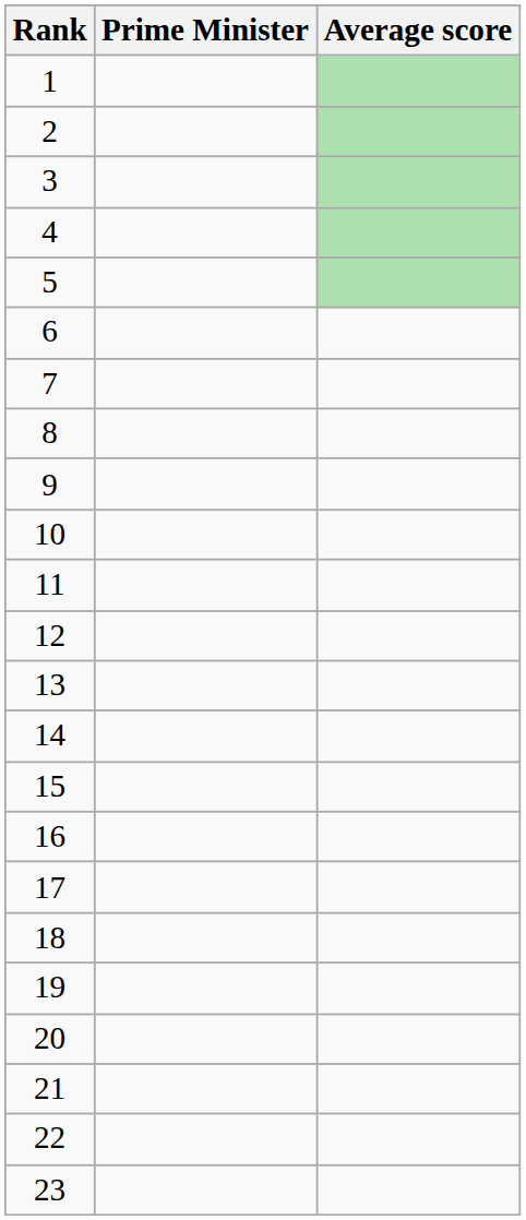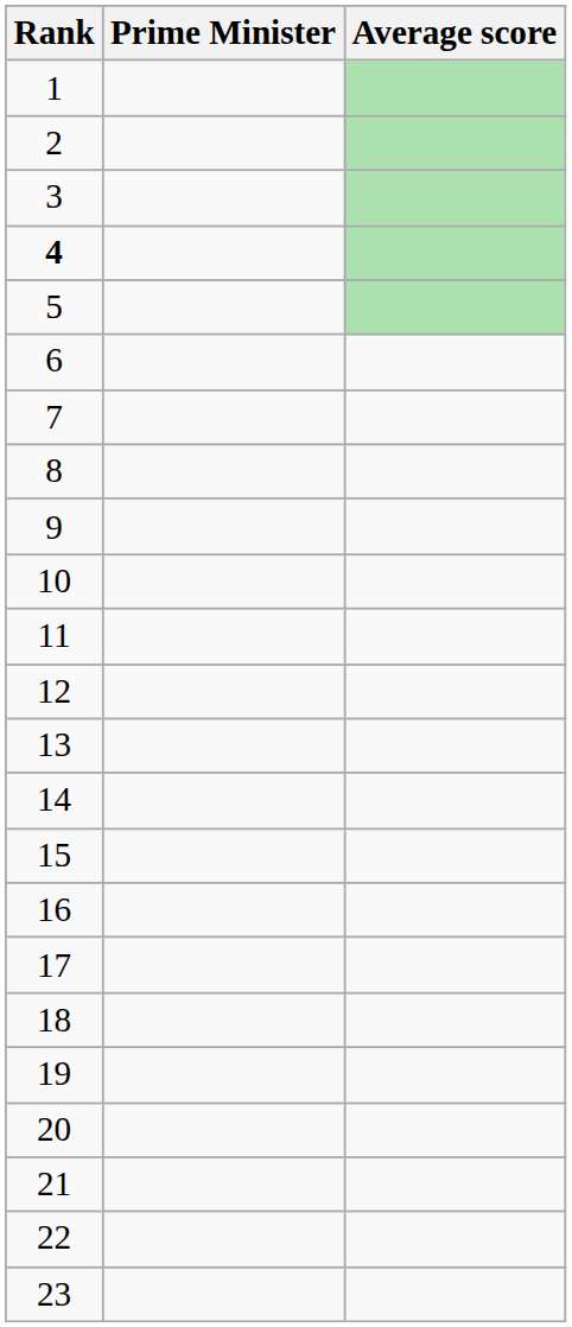4 | Rank: normal -> bold
